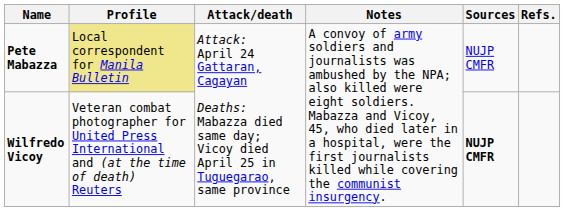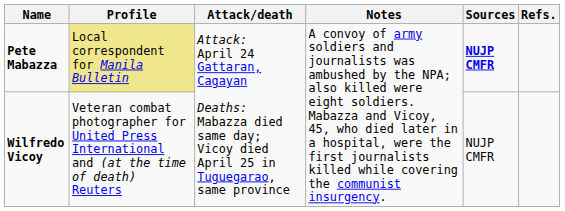Pete Mabazza | Sources: normal -> bold
Wilfredo Vicoy | Sources: bold -> normal
